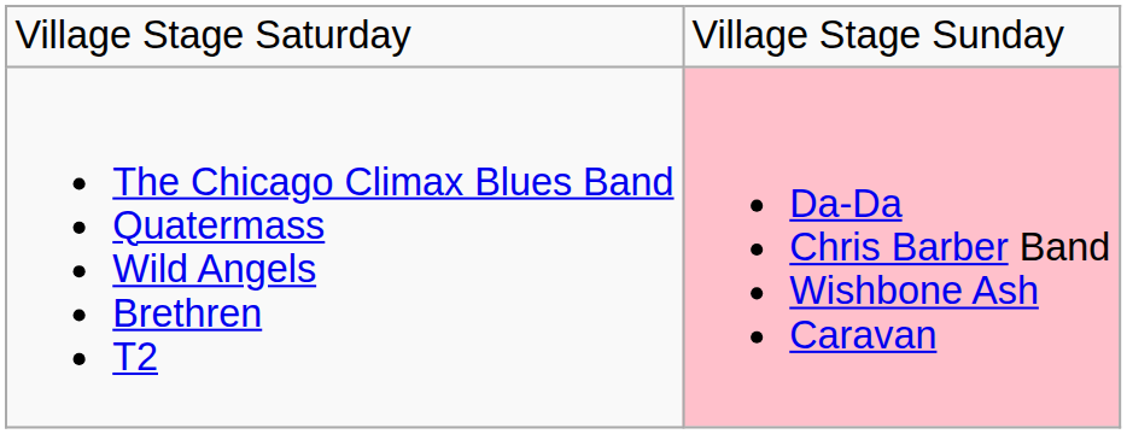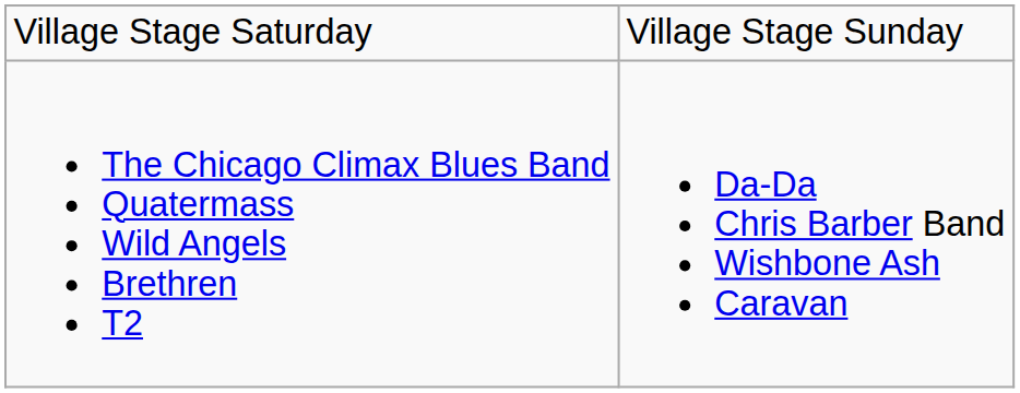row 2 | column 2: pink background -> no background
